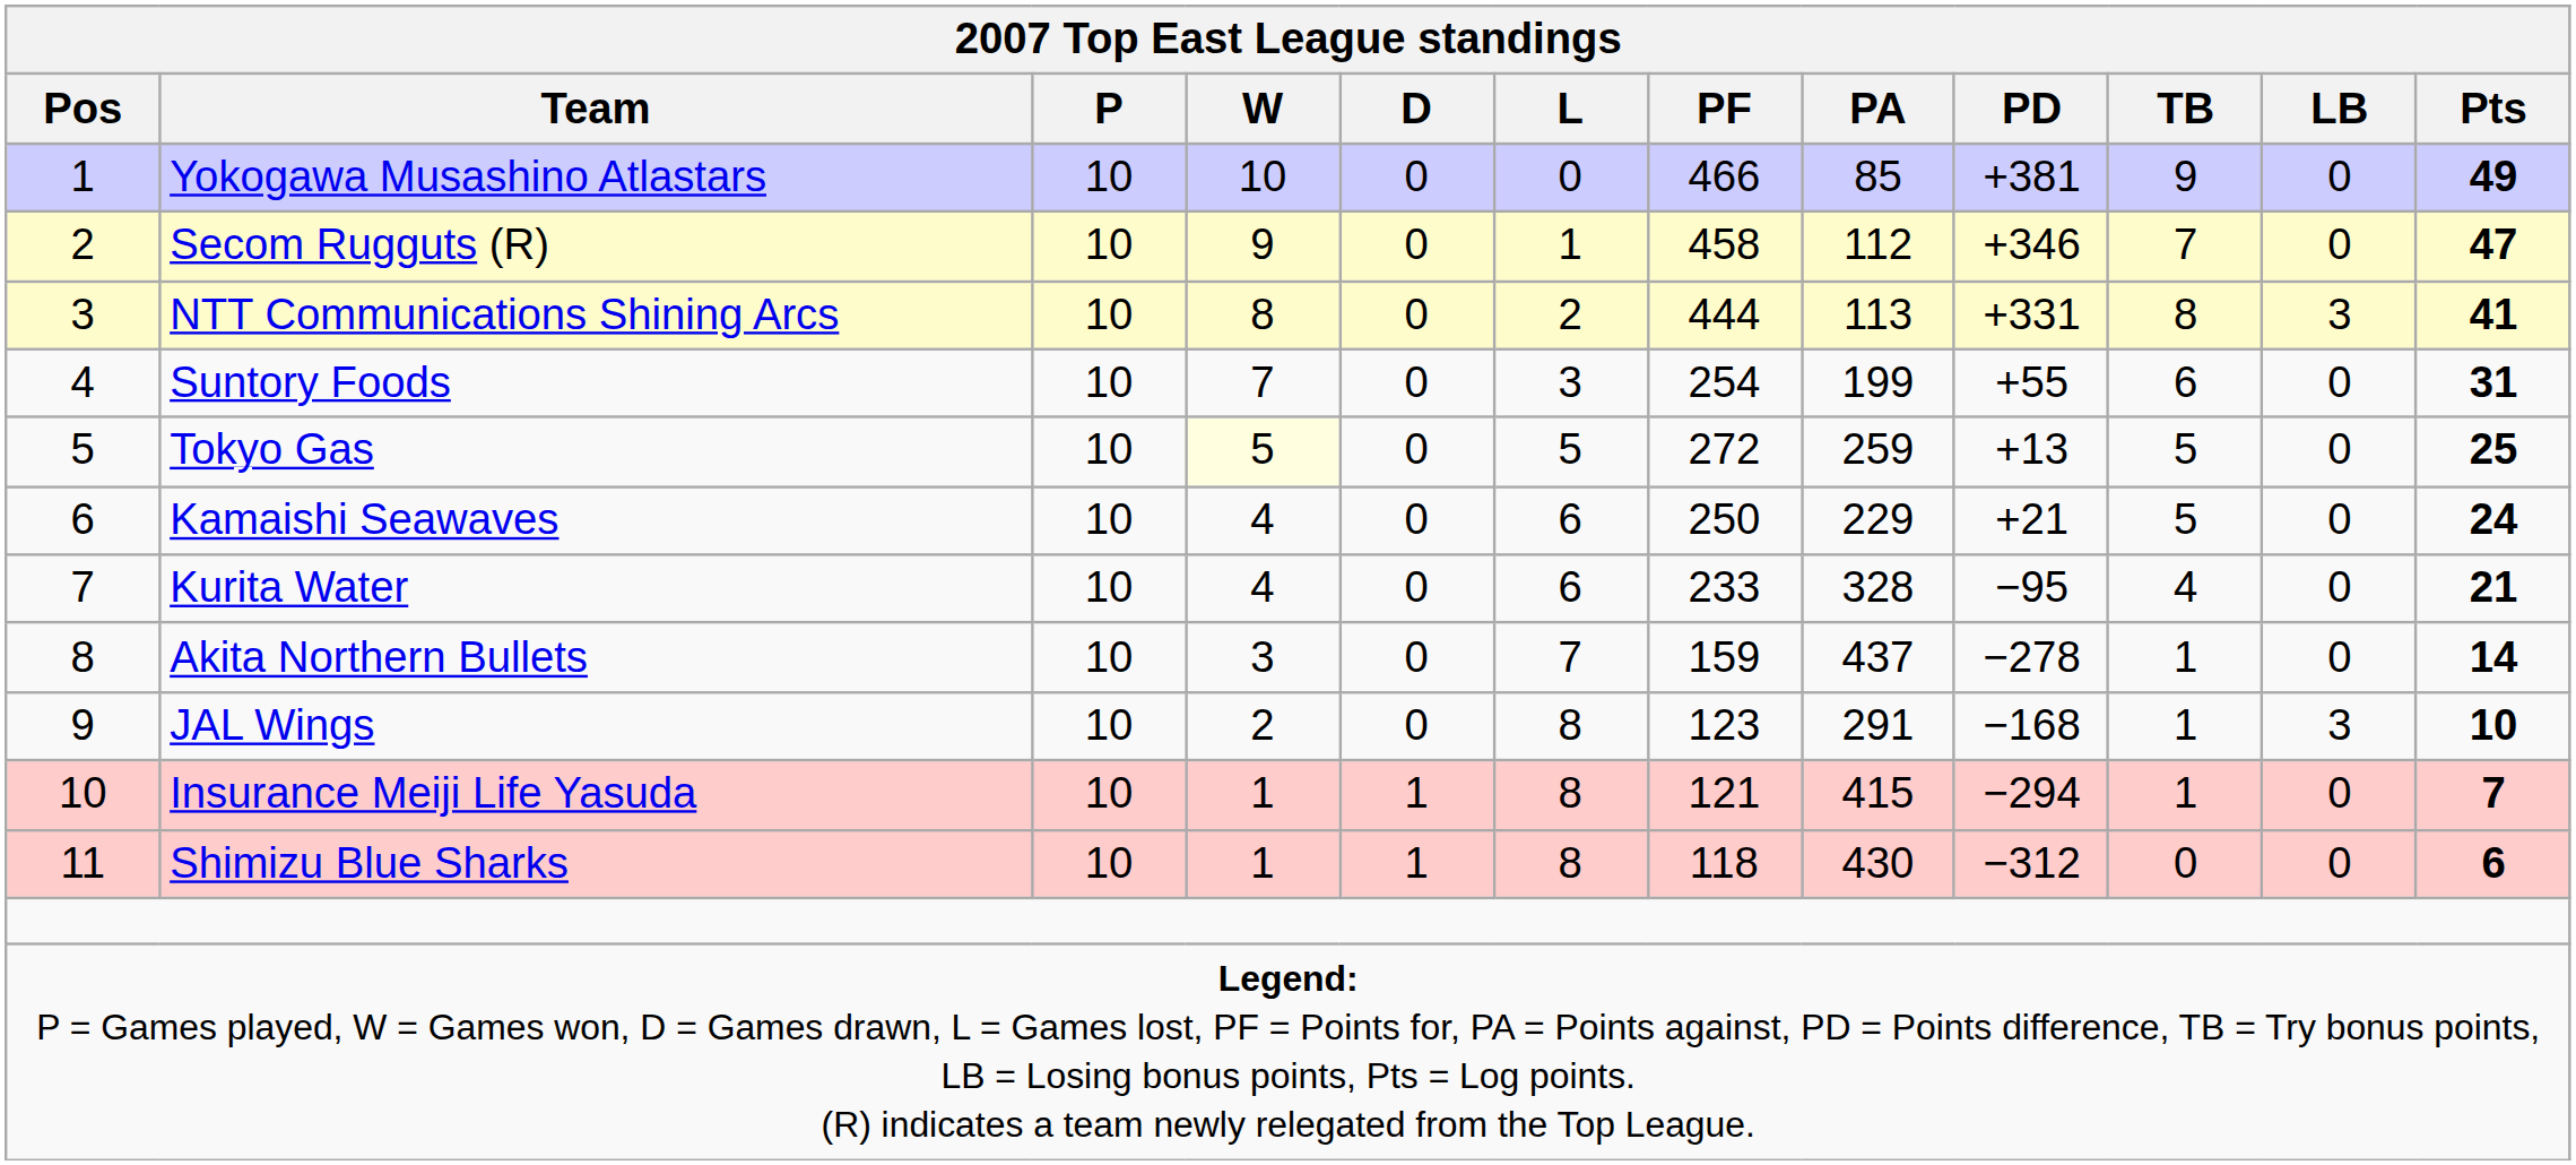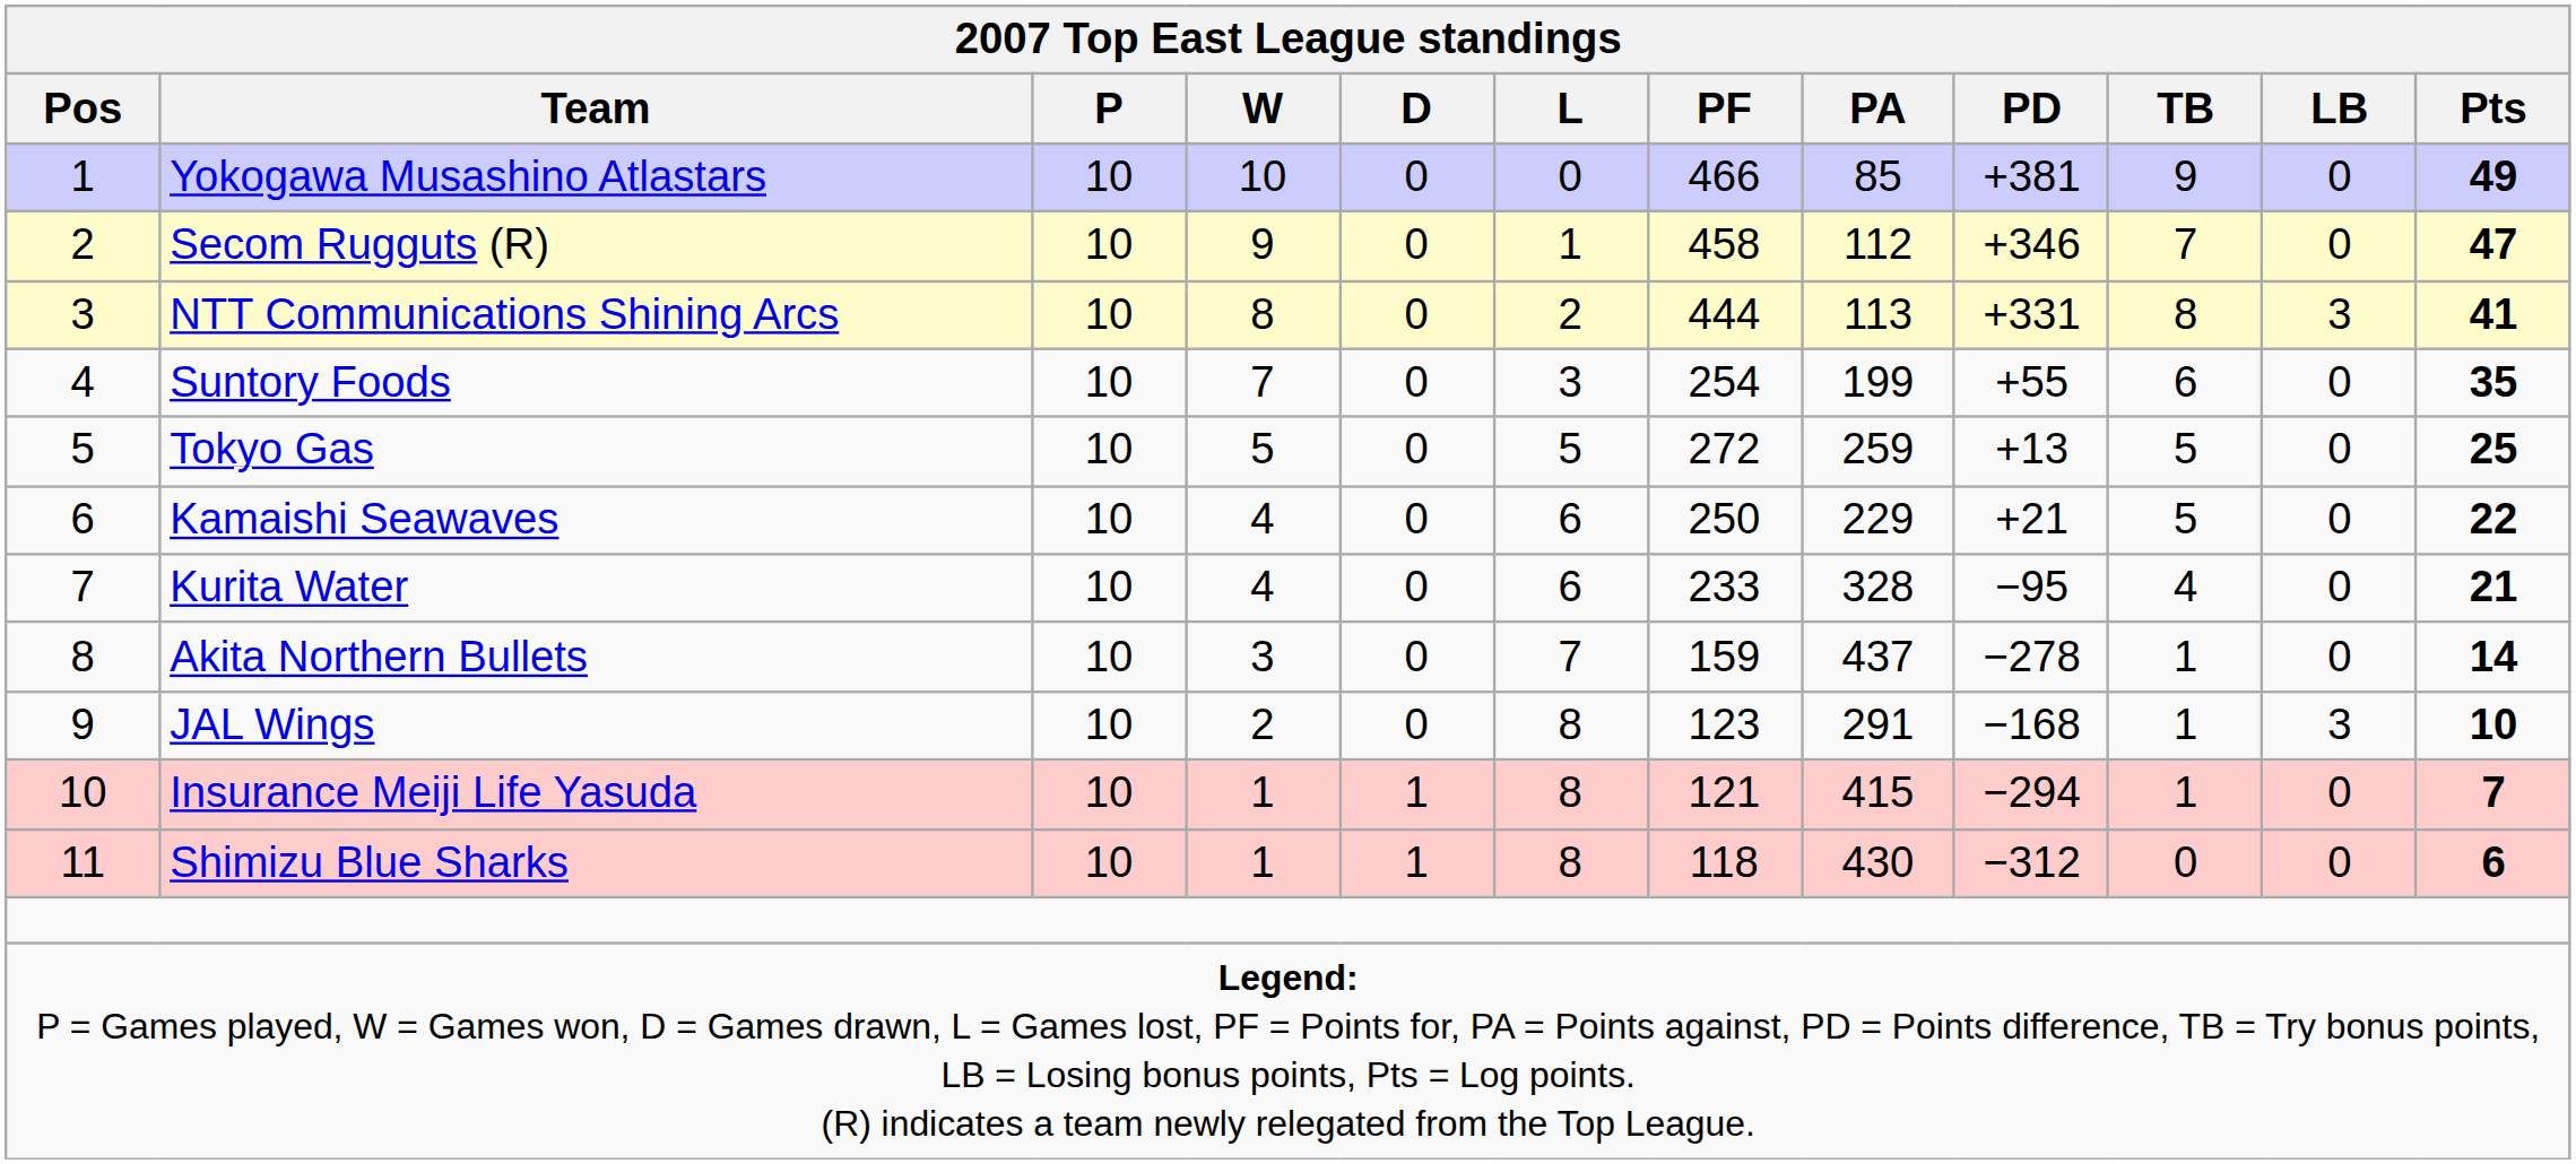Suntory Foods | Pts: 31 -> 35
Tokyo Gas | W: lightyellow background -> no background
Kamaishi Seawaves | Pts: 24 -> 22
